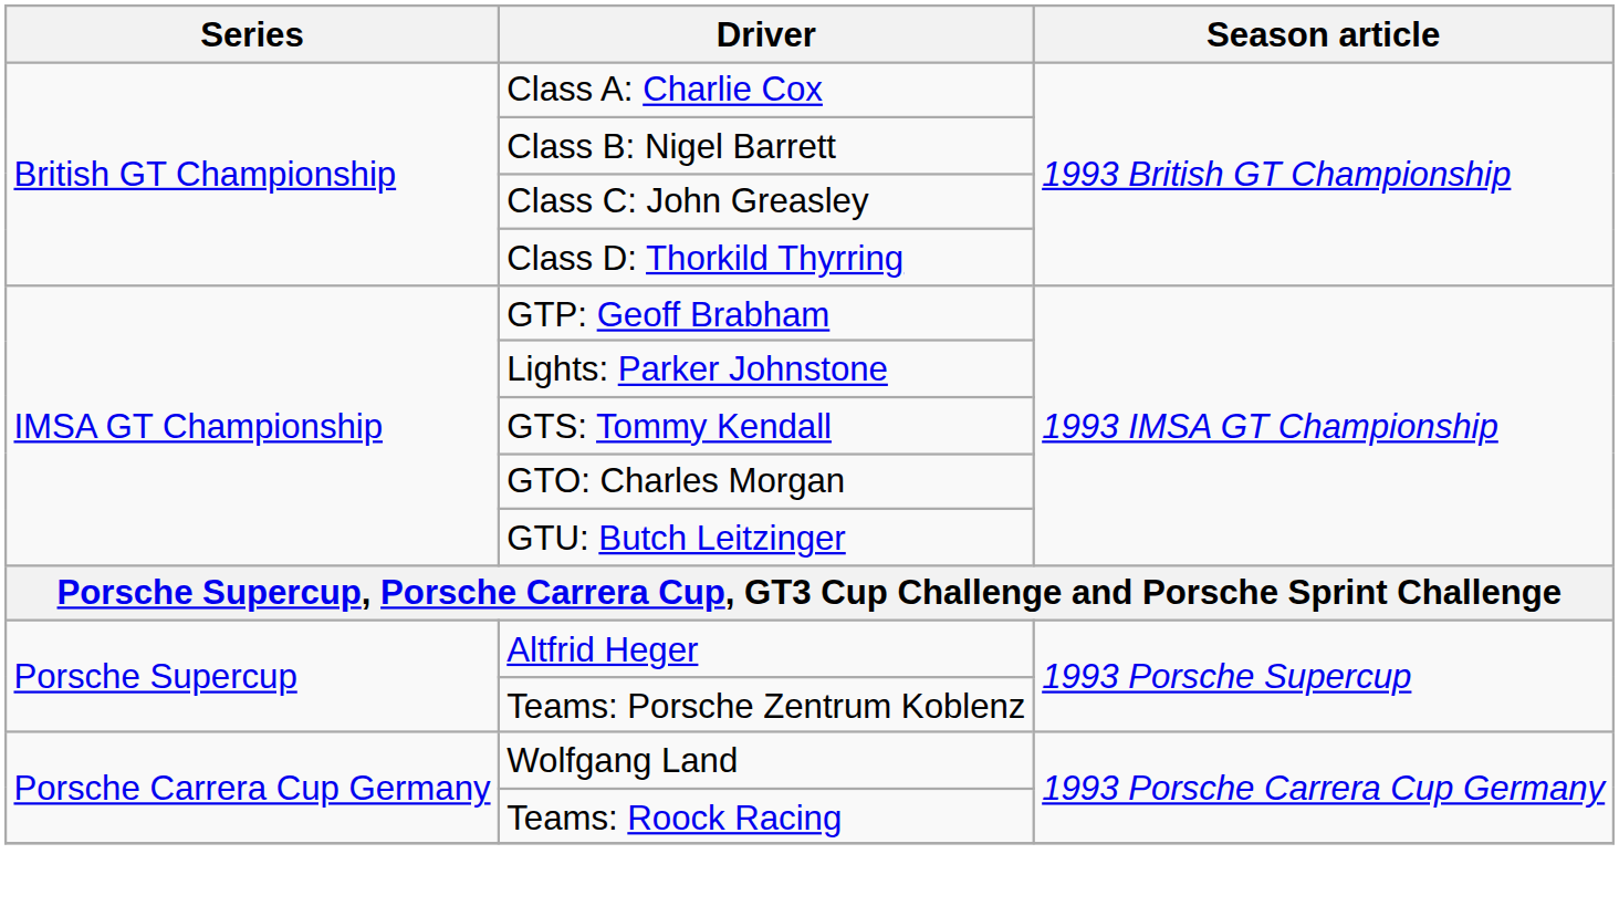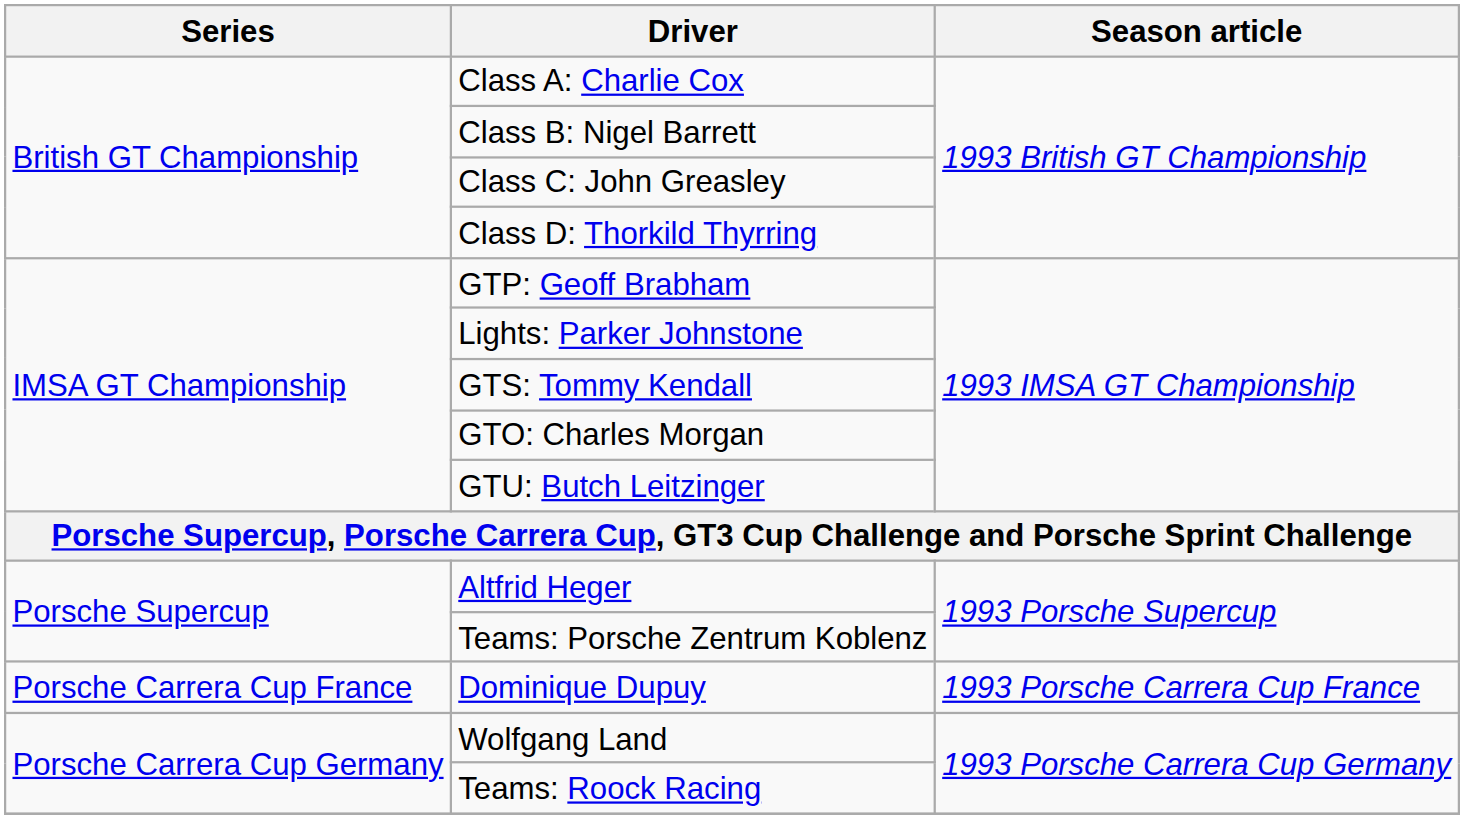+ row: Porsche Carrera Cup France | Dominique Dupuy | 1993 Porsche Carrera Cup France
